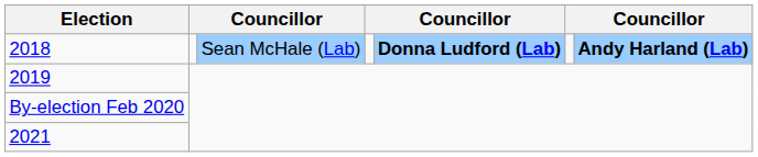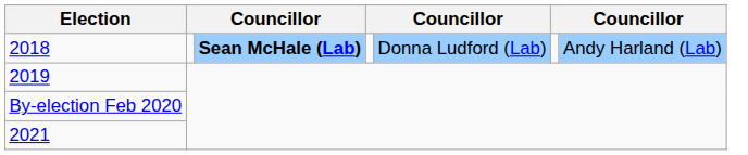2018 | column 3: normal -> bold
2018 | column 5: bold -> normal
2018 | column 7: bold -> normal
